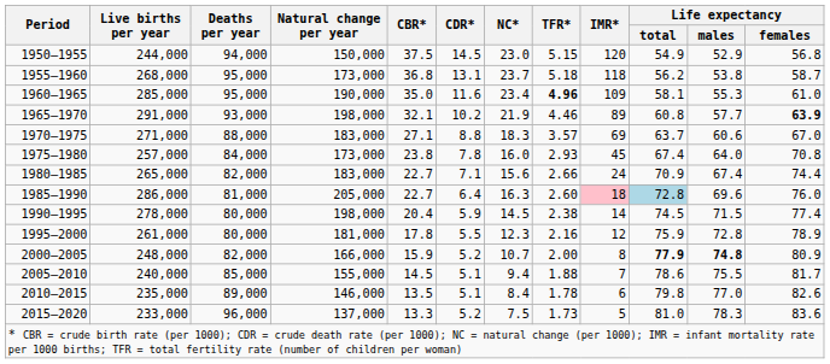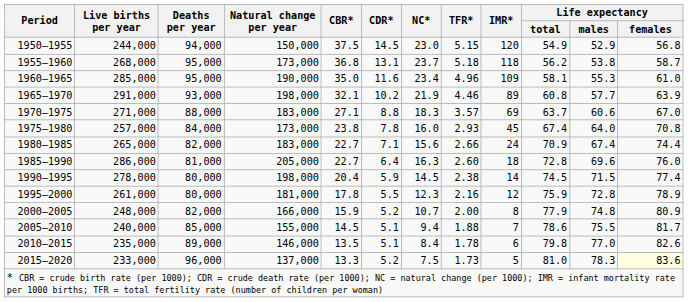1960–1965 | TFR*: bold -> normal
1965–1970 | Life expectancy / females: bold -> normal
1985–1990 | IMR*: pink background -> no background
1985–1990 | Life expectancy / total: lightblue background -> no background
2000–2005 | Life expectancy / total: bold -> normal
2000–2005 | Life expectancy / males: bold -> normal
2015–2020 | Life expectancy / females: no background -> lightyellow background
